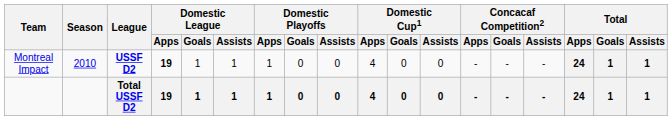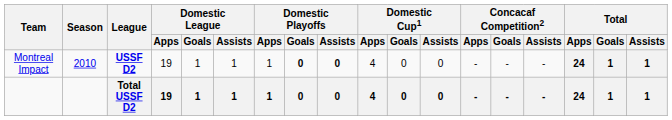Montreal Impact | Domestic League / Apps: bold -> normal
Montreal Impact | Domestic Playoffs / Goals: normal -> bold
Montreal Impact | Domestic Playoffs / Assists: normal -> bold
